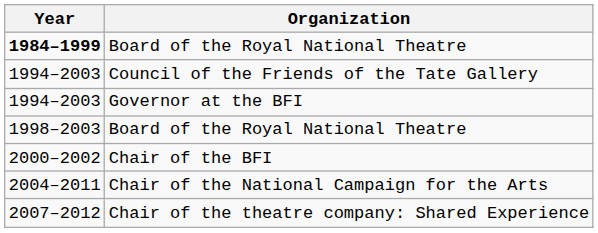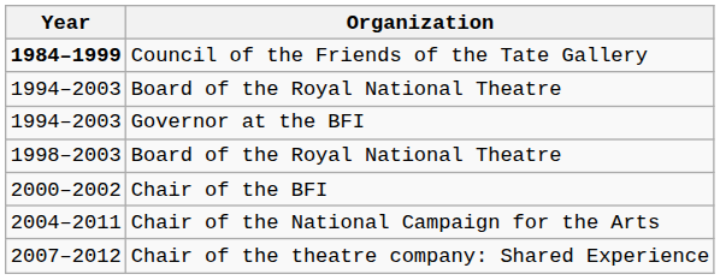row 2 | Organization: Board of the Royal National Theatre -> Council of the Friends of the Tate Gallery
row 3 | Organization: Council of the Friends of the Tate Gallery -> Board of the Royal National Theatre
